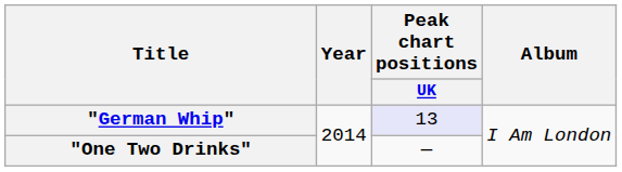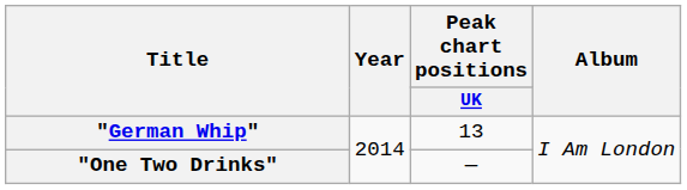"German Whip" | Peak chart positions / UK: lavender background -> no background
